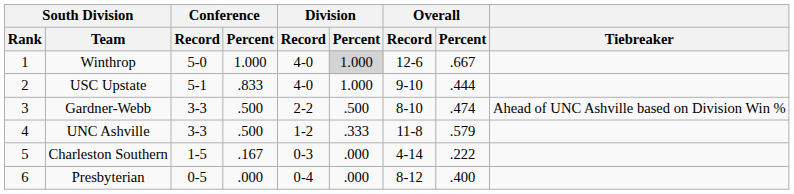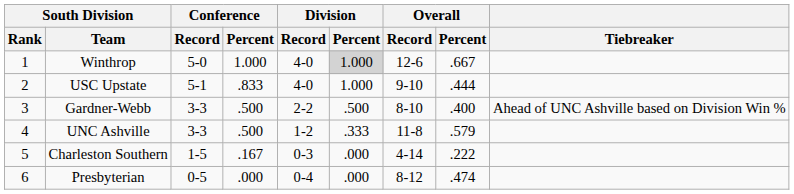Gardner-Webb | Overall / Percent: .474 -> .400
Presbyterian | Overall / Percent: .400 -> .474
